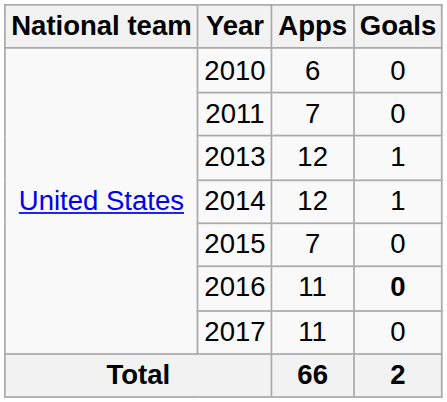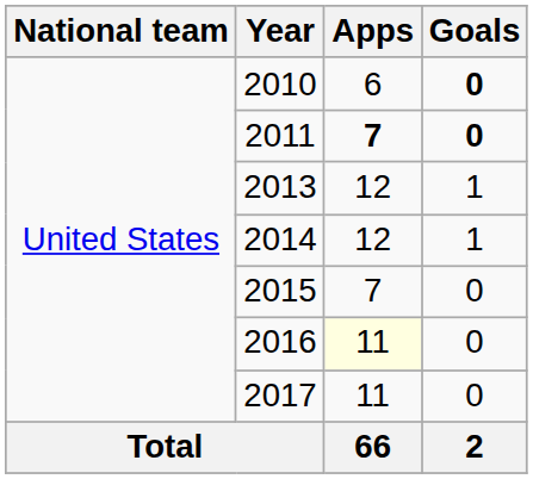2010 | Goals: normal -> bold
2011 | Apps: normal -> bold
2011 | Goals: normal -> bold
2016 | Apps: no background -> lightyellow background
2016 | Goals: bold -> normal
